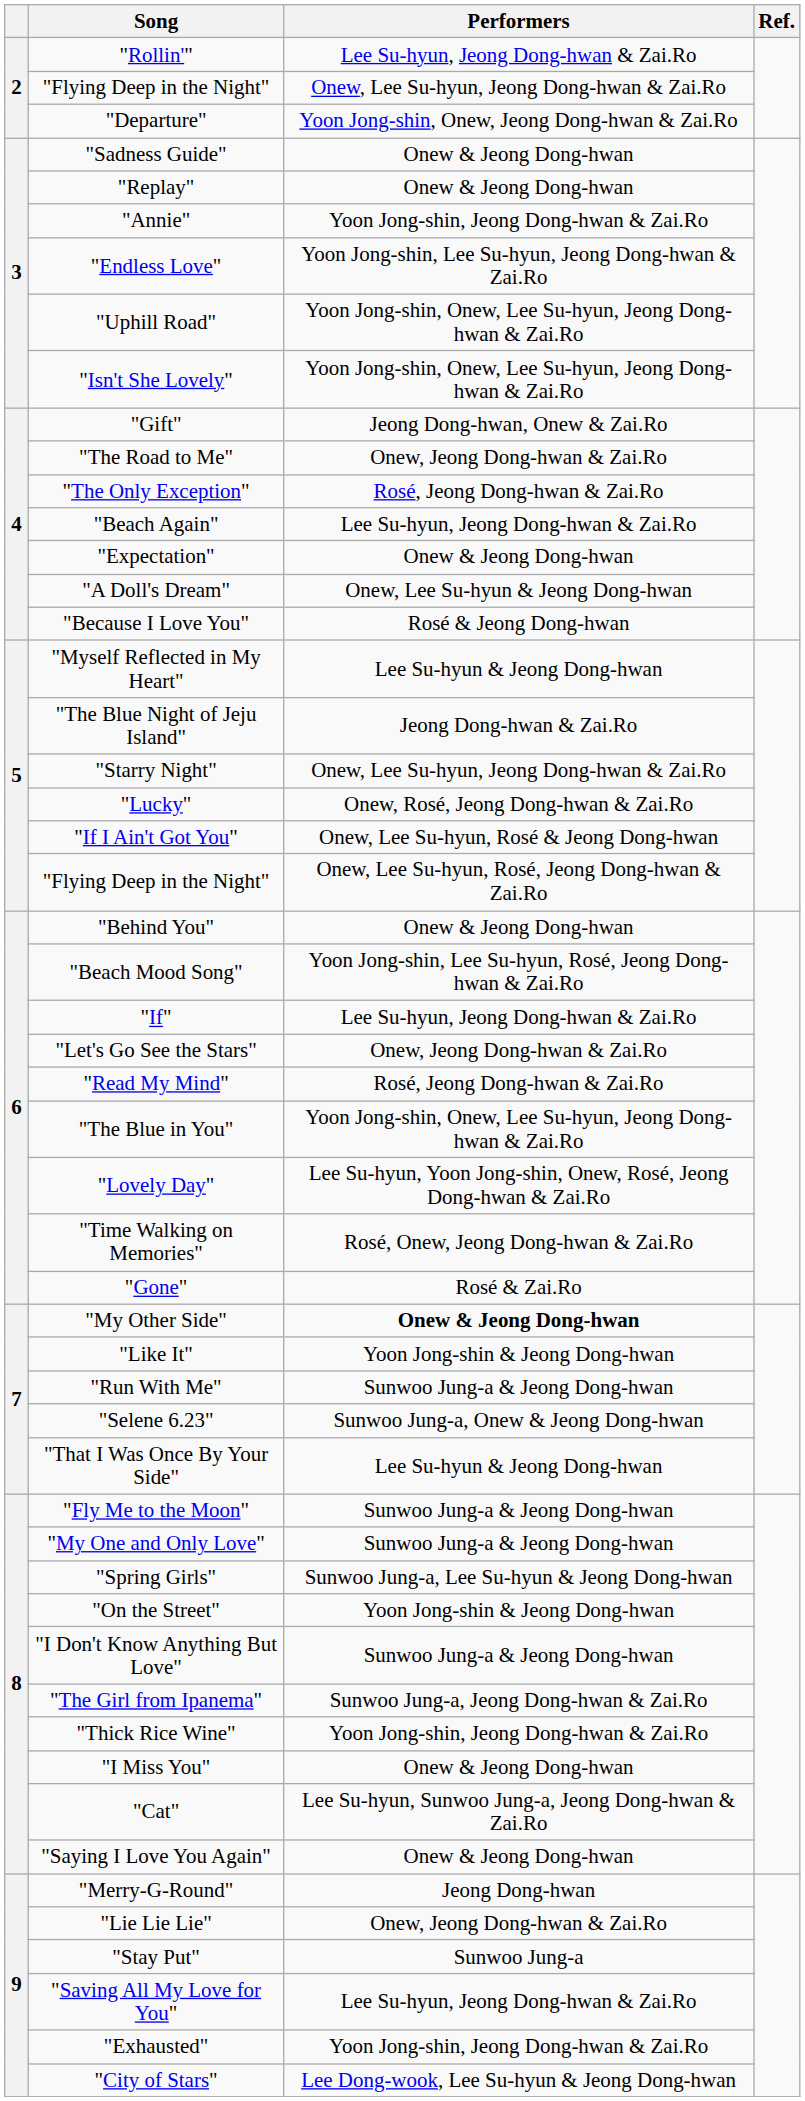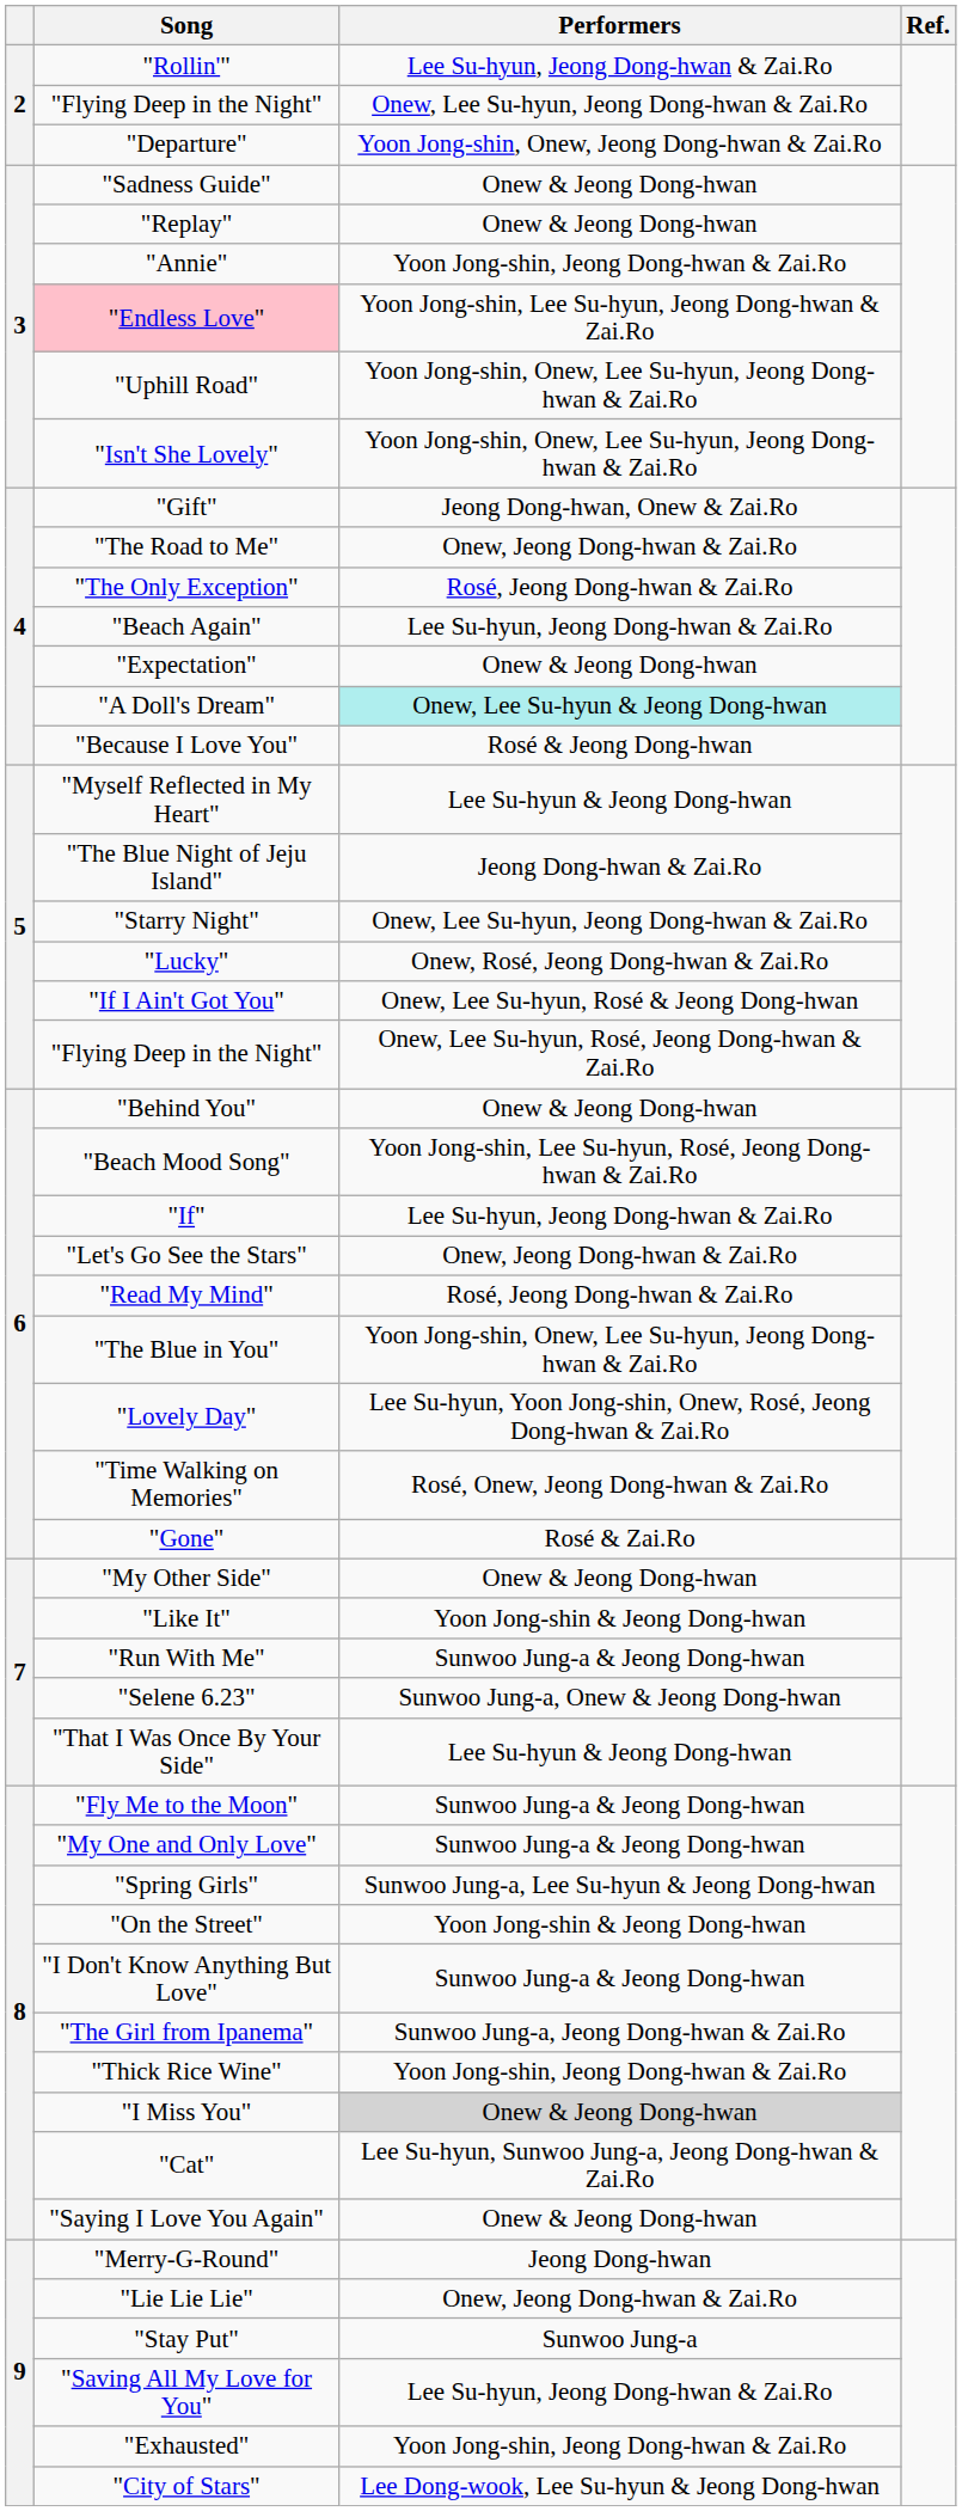"Endless Love" | Song: no background -> pink background
"A Doll's Dream" | Performers: no background -> paleturquoise background
"My Other Side" | Performers: bold -> normal
"I Miss You" | Performers: no background -> lightgrey background
